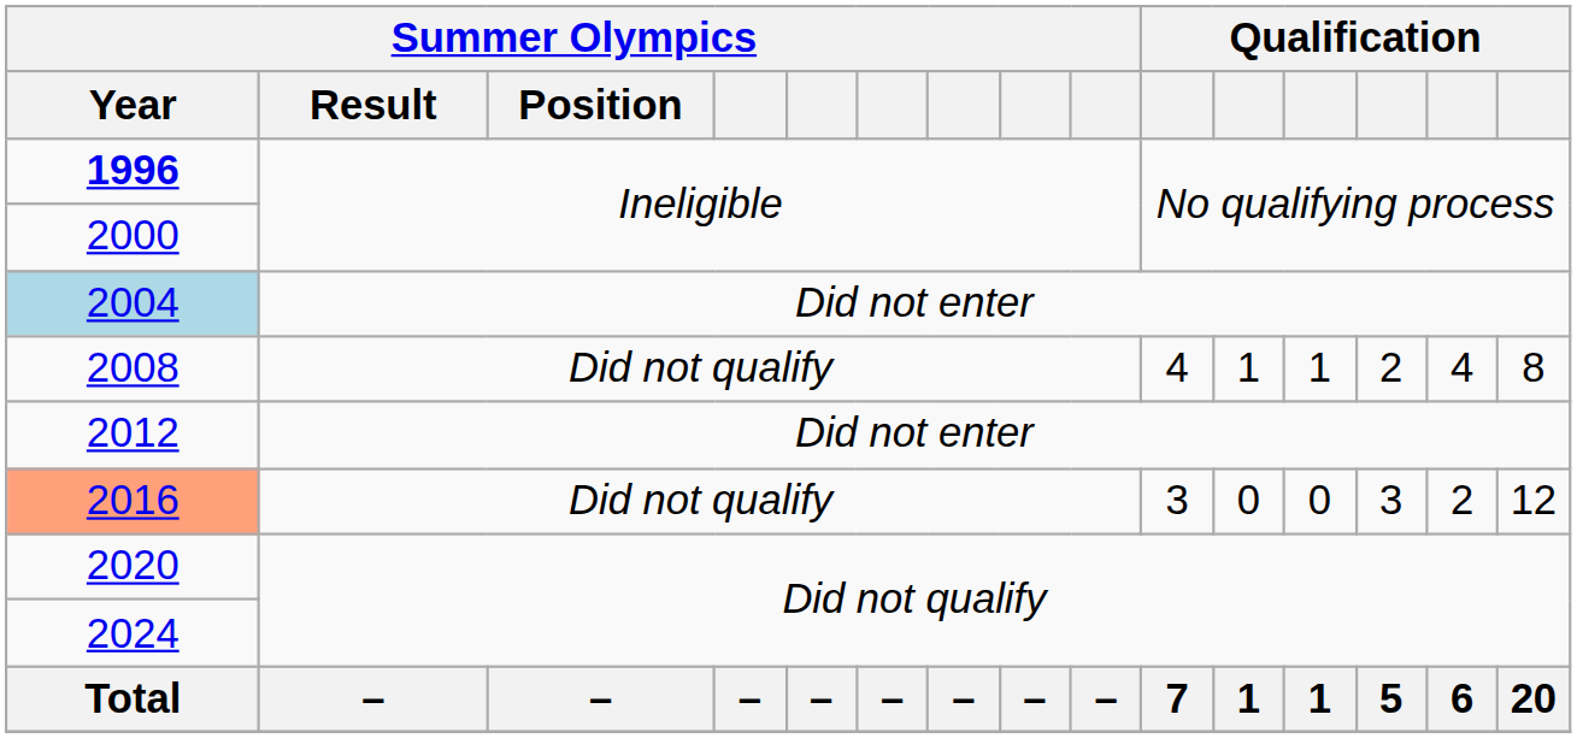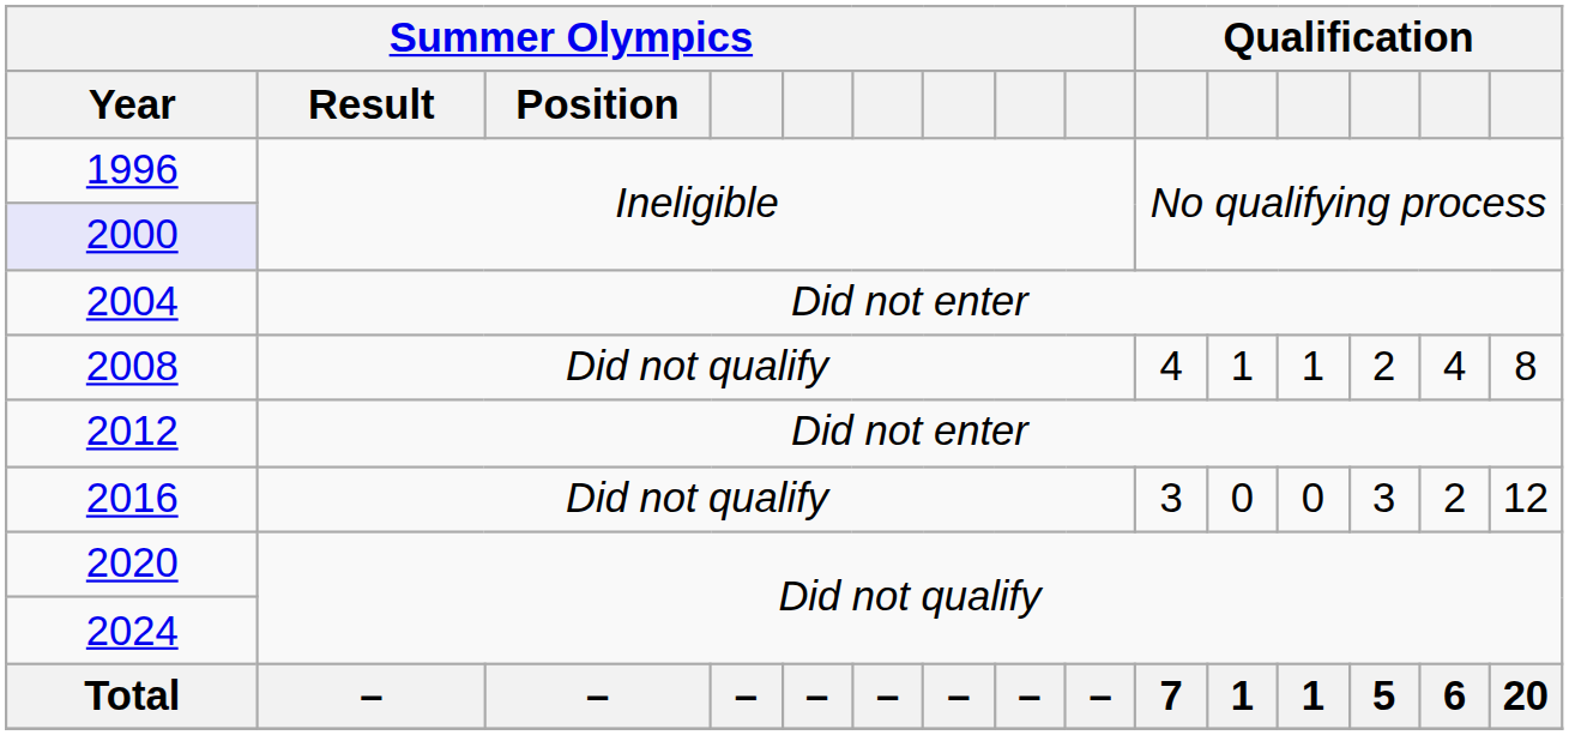1996 | Summer Olympics / Year: bold -> normal
2000 | Summer Olympics / Year: no background -> lavender background
2004 | Summer Olympics / Year: lightblue background -> no background
2016 | Summer Olympics / Year: lightsalmon background -> no background
